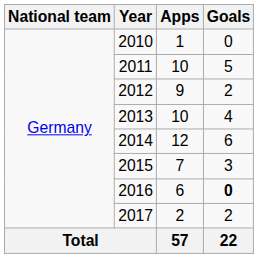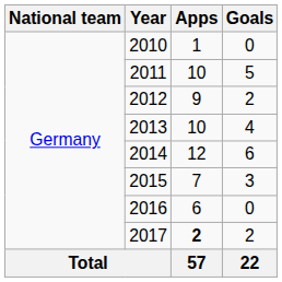2016 | Goals: bold -> normal
2017 | Apps: normal -> bold
